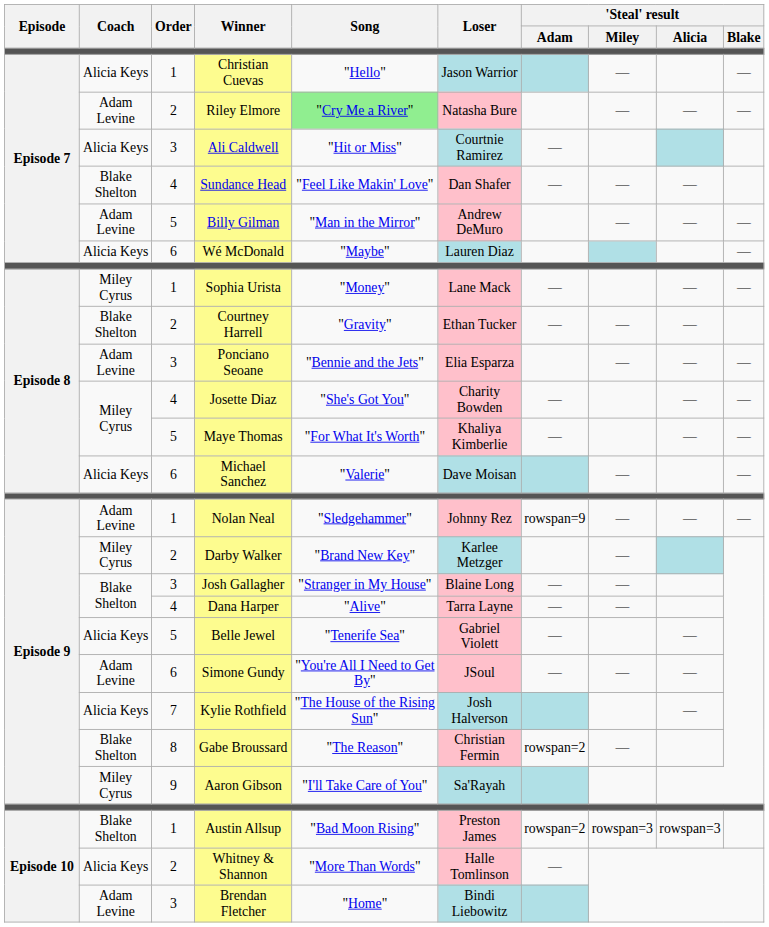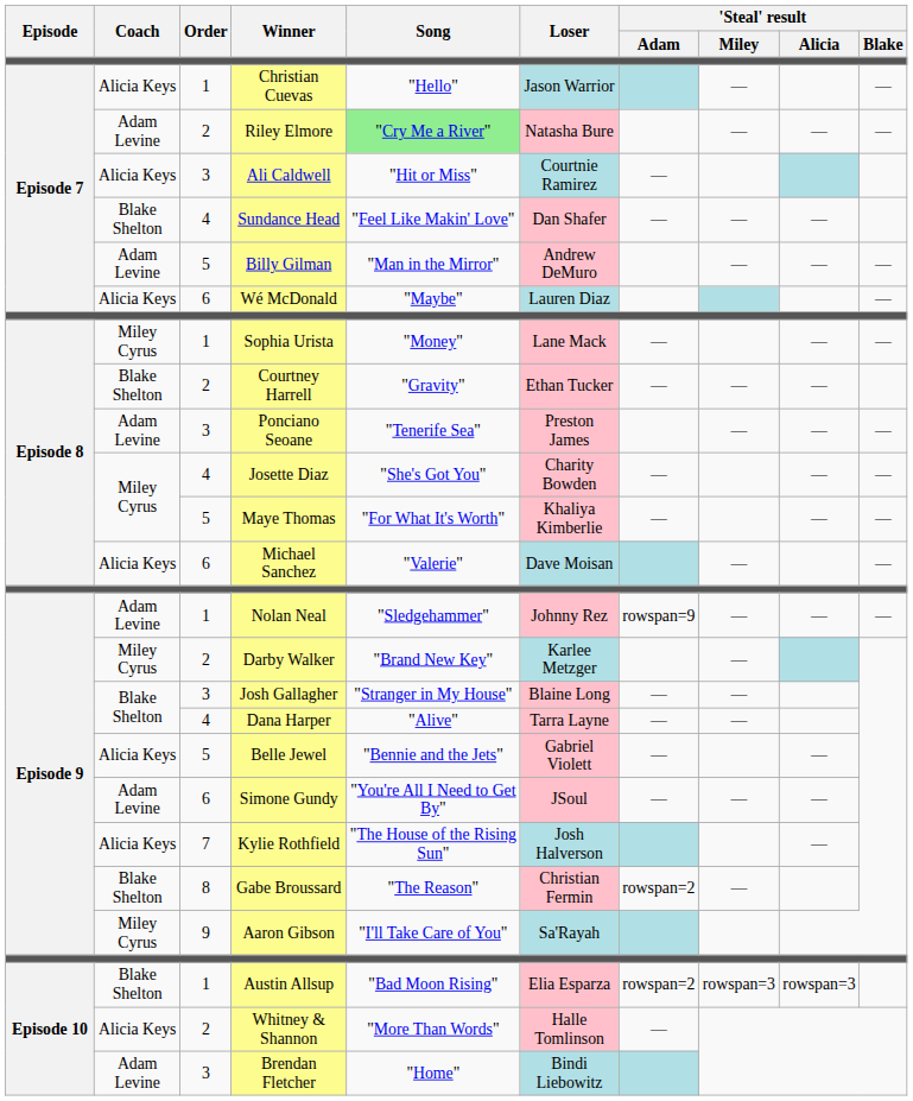Ponciano Seoane | Song: "Bennie and the Jets" -> "Tenerife Sea"
Ponciano Seoane | Loser: Elia Esparza -> Preston James
Belle Jewel | Song: "Tenerife Sea" -> "Bennie and the Jets"
Austin Allsup | Loser: Preston James -> Elia Esparza
